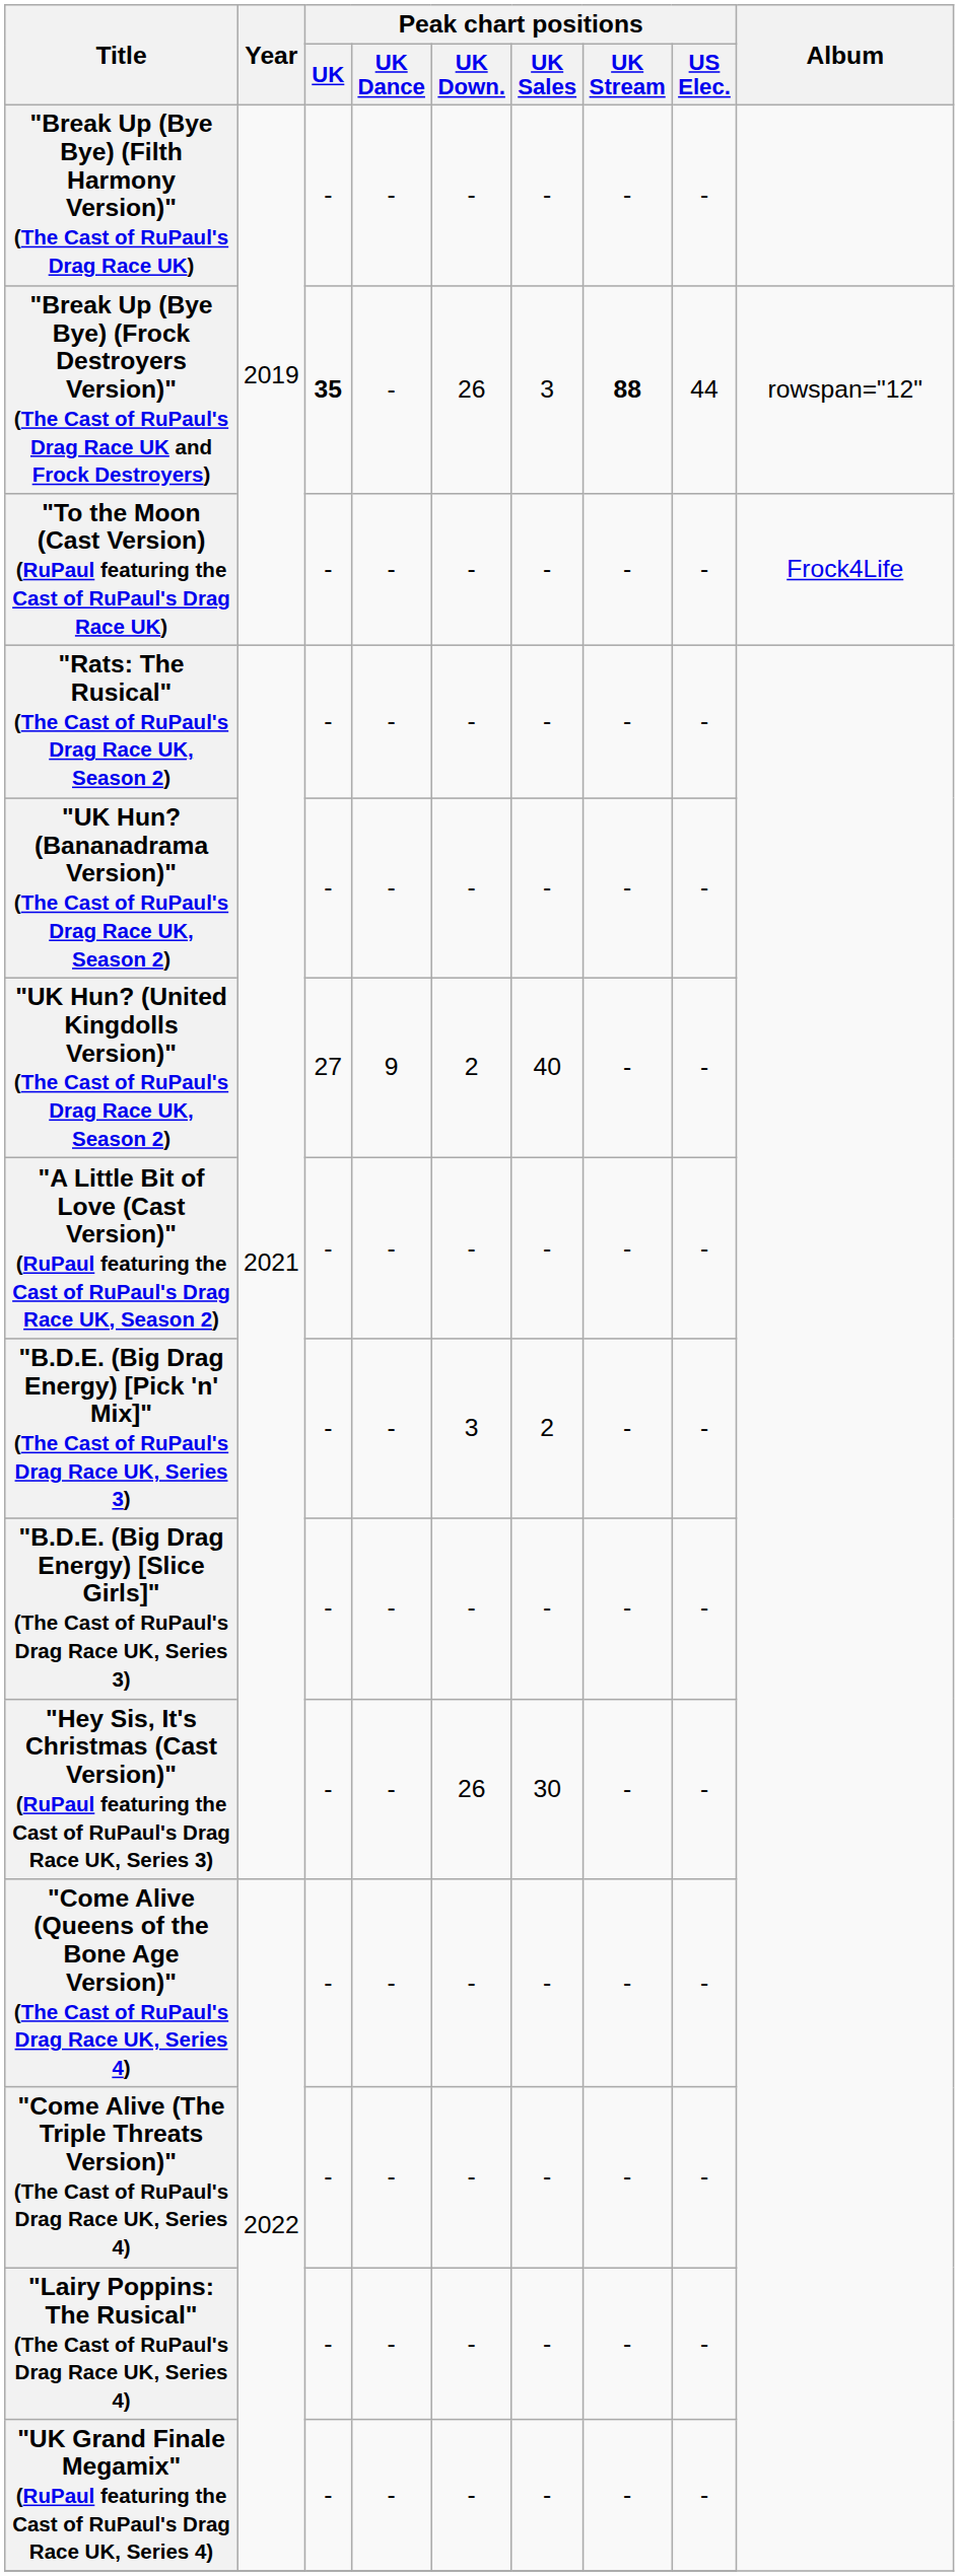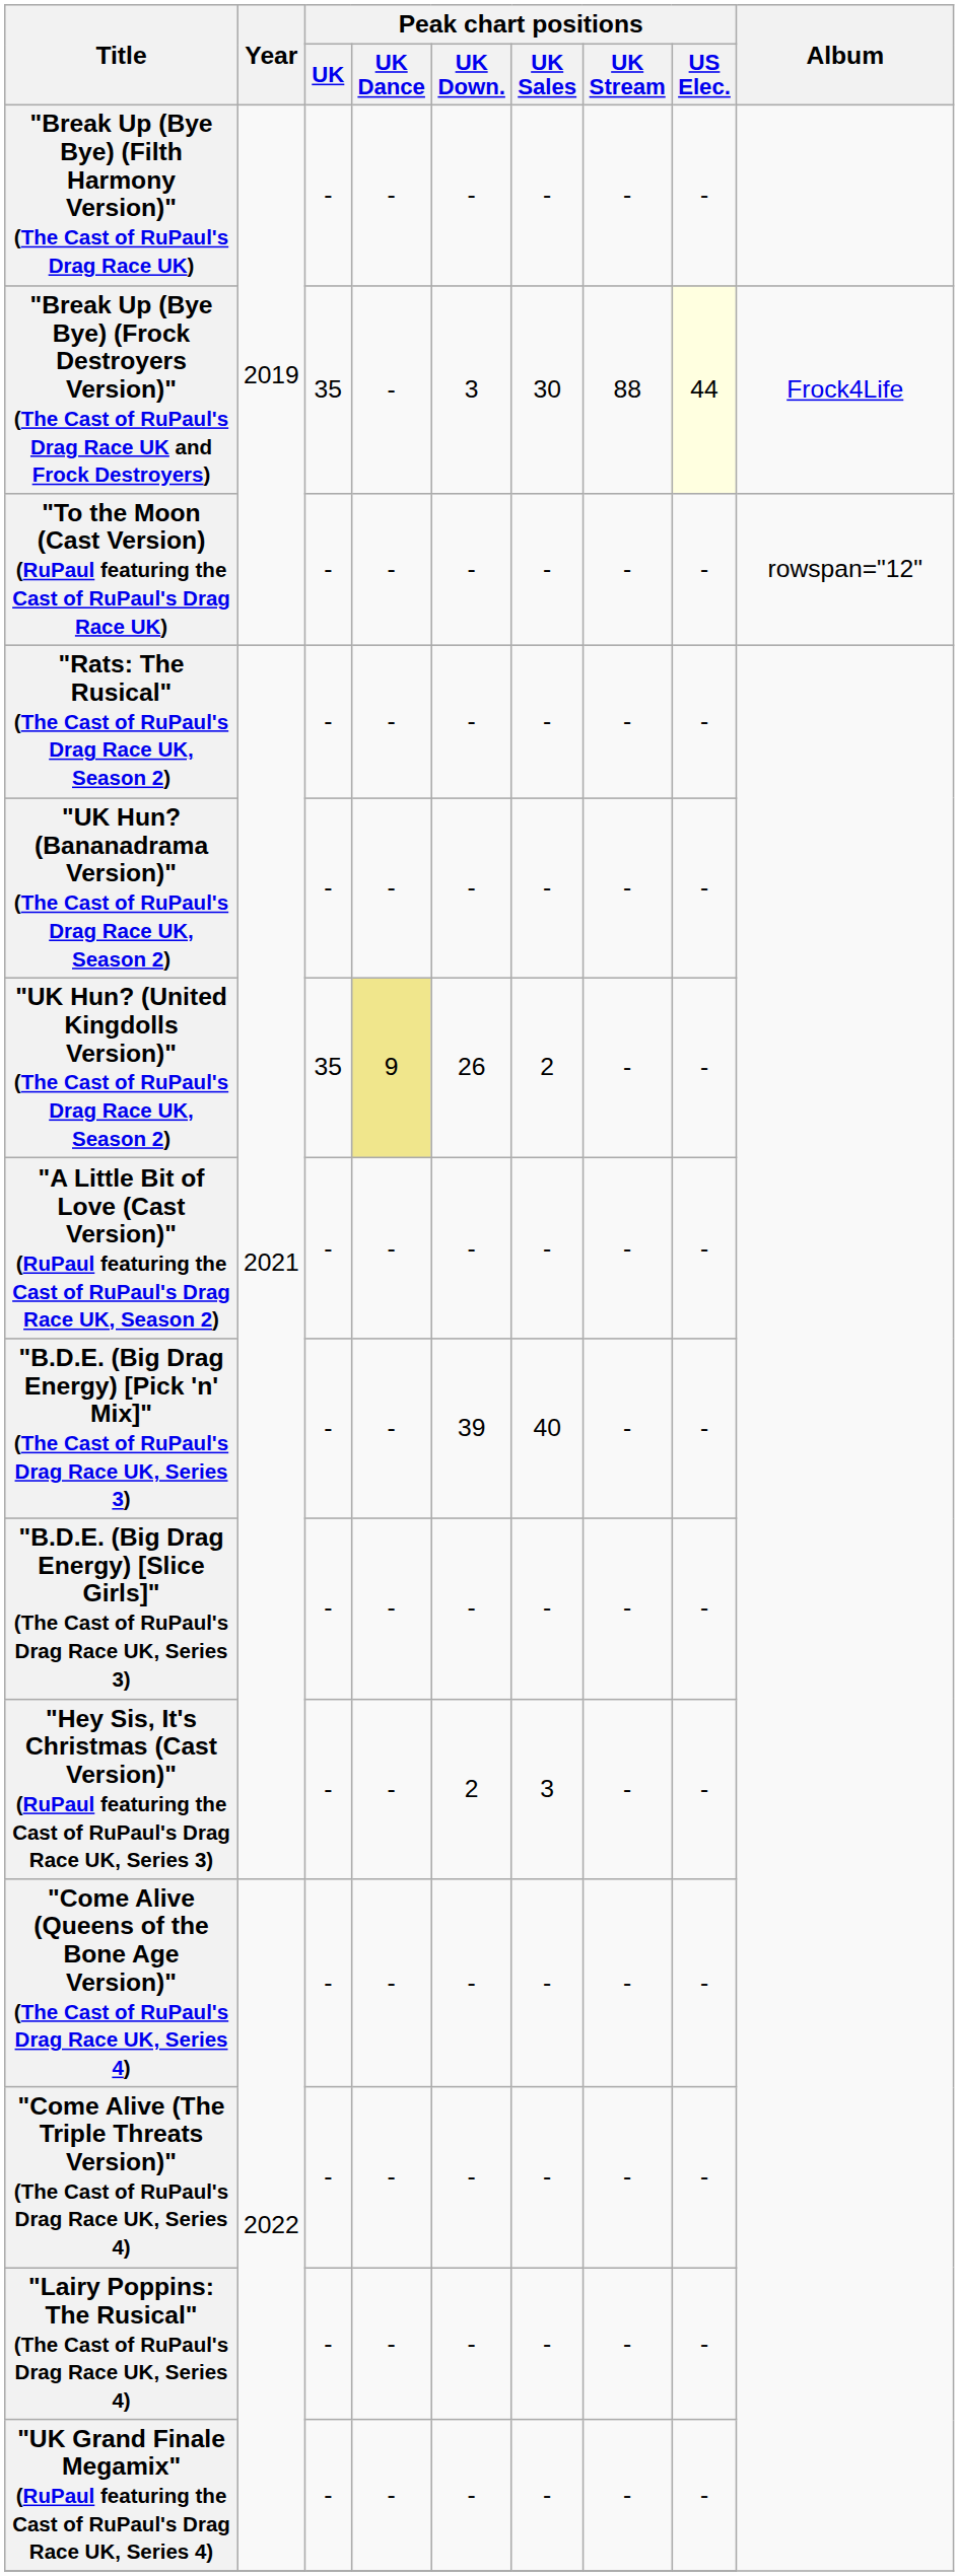row 4 | Peak chart positions / UK: bold -> normal
row 4 | Peak chart positions / UK Down.: 26 -> 3
row 4 | Peak chart positions / UK Sales: 3 -> 30
row 4 | Peak chart positions / UK Stream: bold -> normal
row 4 | Peak chart positions / US Elec.: no background -> lightyellow background
row 4 | Album: rowspan="12" -> Frock4Life
row 5 | Album: Frock4Life -> rowspan="12"
row 8 | Peak chart positions / UK: 27 -> 35
row 8 | Peak chart positions / UK Dance: no background -> khaki background
row 8 | Peak chart positions / UK Down.: 2 -> 26
row 8 | Peak chart positions / UK Sales: 40 -> 2
row 10 | Peak chart positions / UK Down.: 3 -> 39
row 10 | Peak chart positions / UK Sales: 2 -> 40
row 12 | Peak chart positions / UK Down.: 26 -> 2
row 12 | Peak chart positions / UK Sales: 30 -> 3
